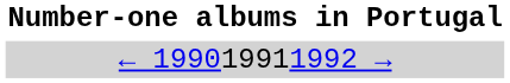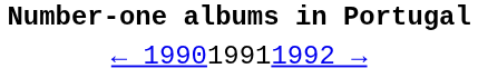row 2 | column 1: lightgrey background -> no background
